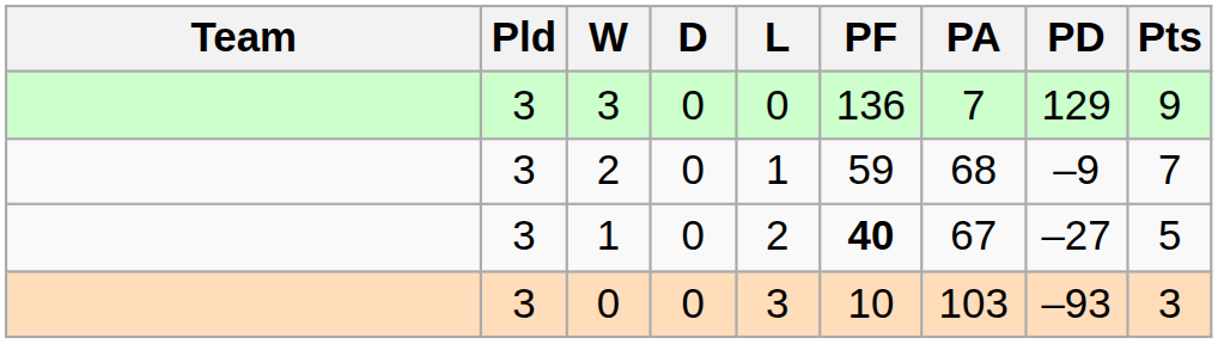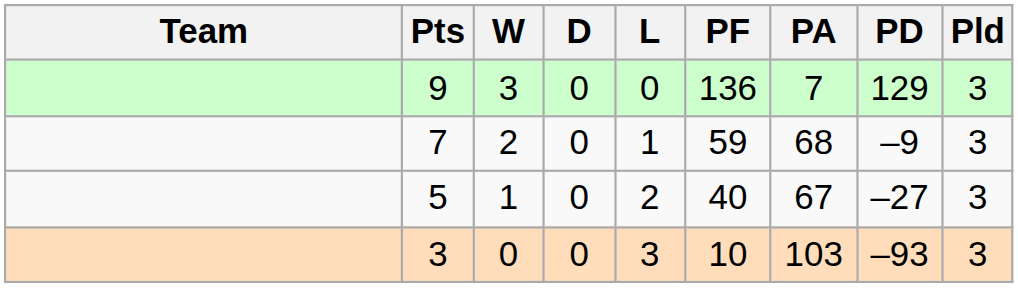columns swapped: Pld <-> Pts
row 4 | PF: bold -> normal
